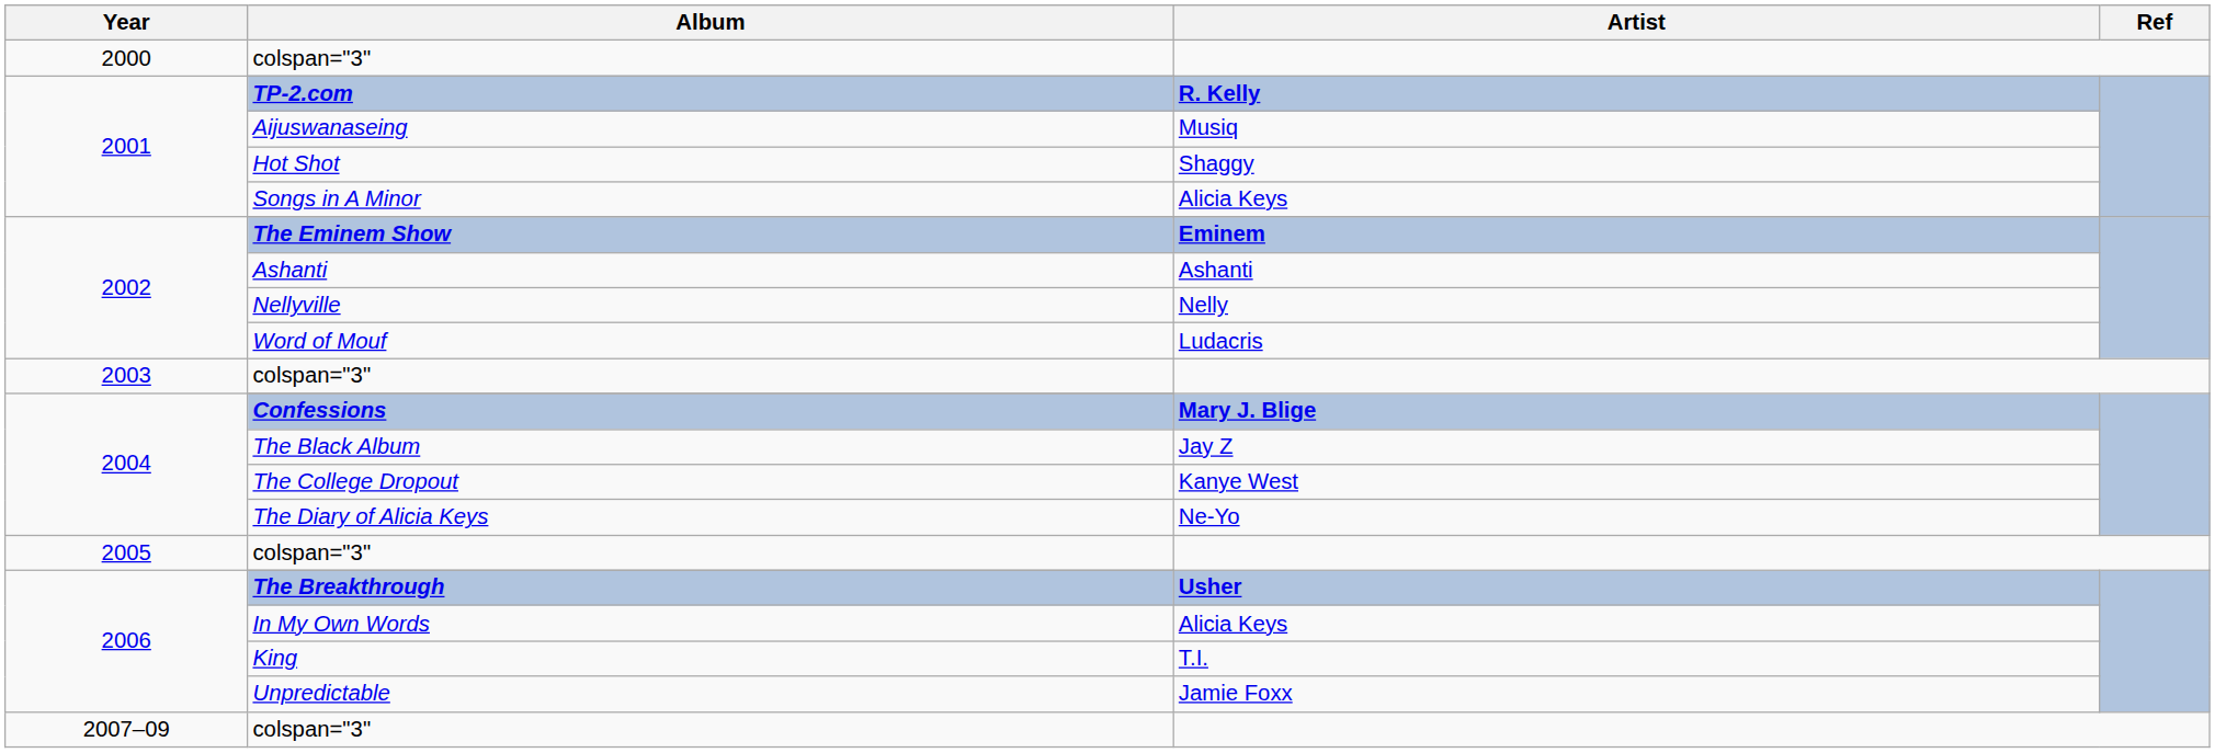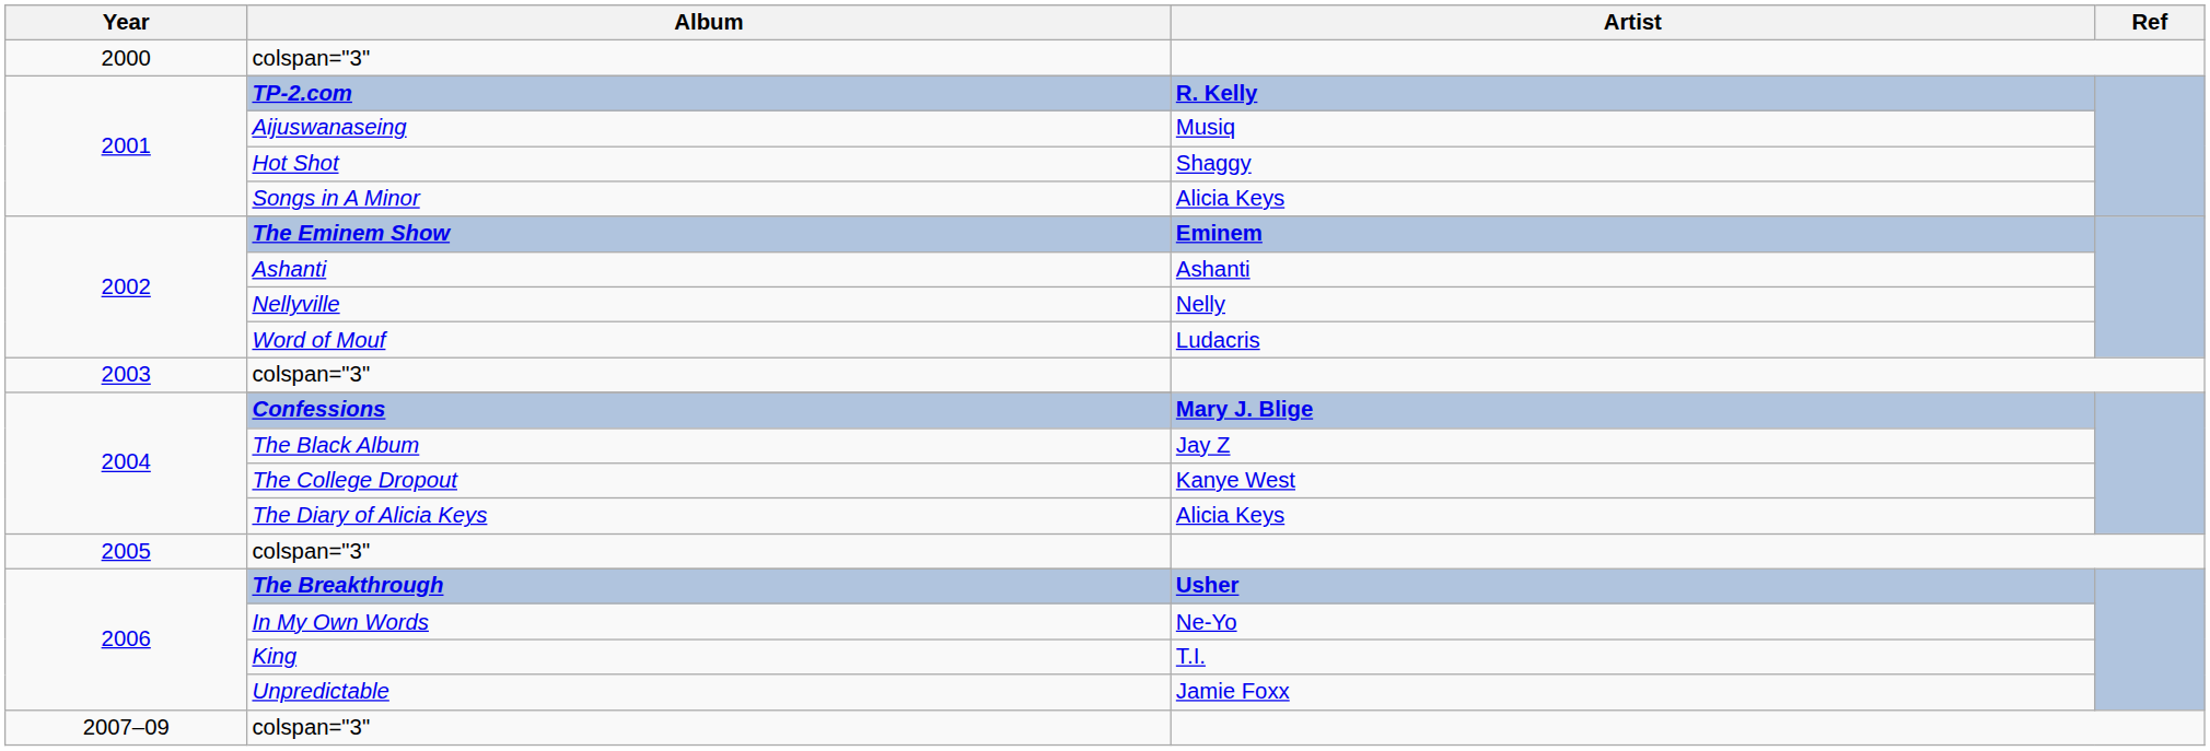The Diary of Alicia Keys | Artist: Ne-Yo -> Alicia Keys
In My Own Words | Artist: Alicia Keys -> Ne-Yo
